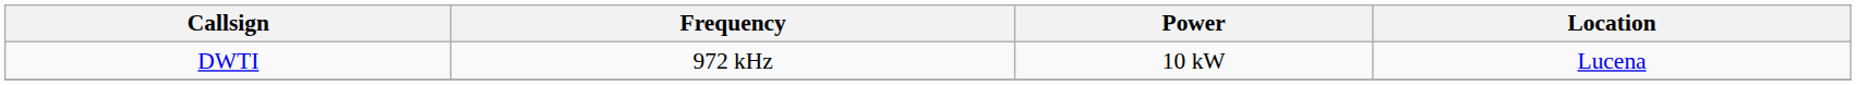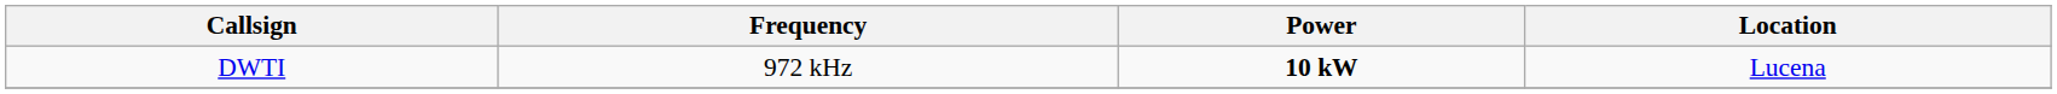DWTI | Power: normal -> bold
